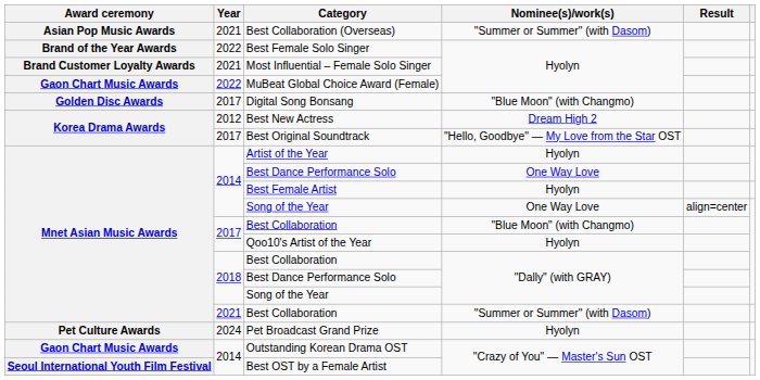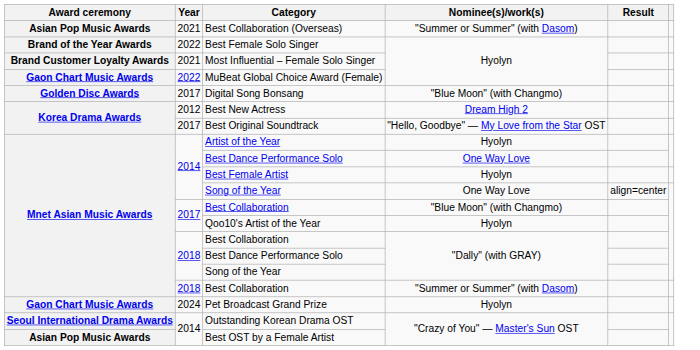Best Collaboration / "Summer or Summer" (with Dasom) | Year: 2021 -> 2018
Pet Broadcast Grand Prize | Award ceremony: Pet Culture Awards -> Gaon Chart Music Awards
Outstanding Korean Drama OST | Award ceremony: Gaon Chart Music Awards -> Seoul International Drama Awards
Best OST by a Female Artist | Award ceremony: Seoul International Youth Film Festival -> Asian Pop Music Awards
